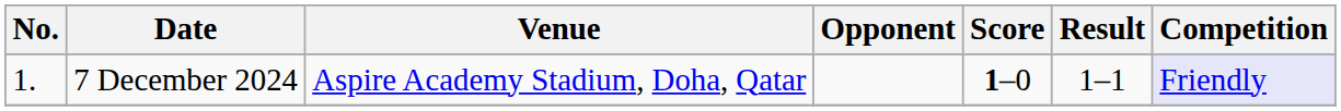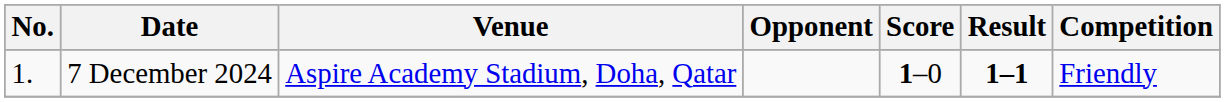7 December 2024 | Result: normal -> bold
7 December 2024 | Competition: lavender background -> no background
